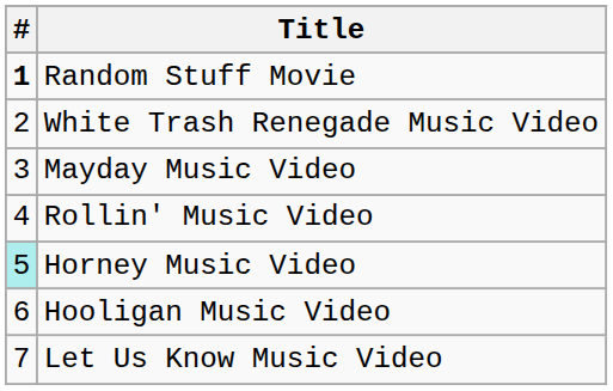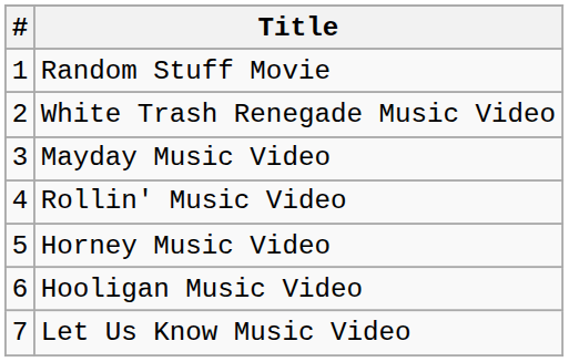Random Stuff Movie | #: bold -> normal
Horney Music Video | #: paleturquoise background -> no background
